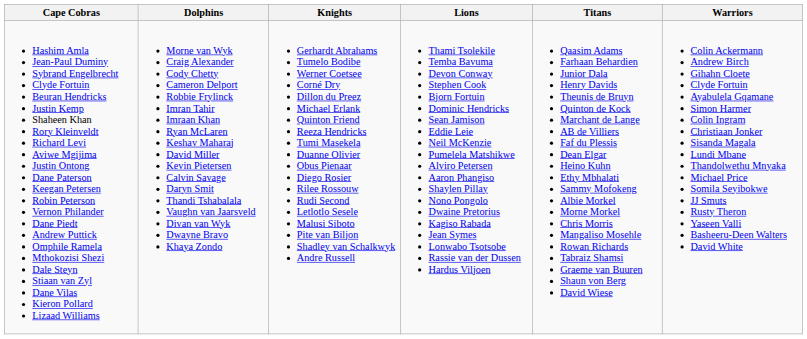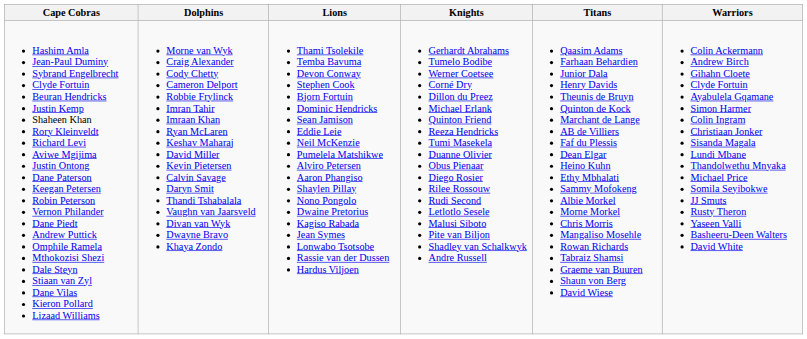columns swapped: Knights <-> Lions
